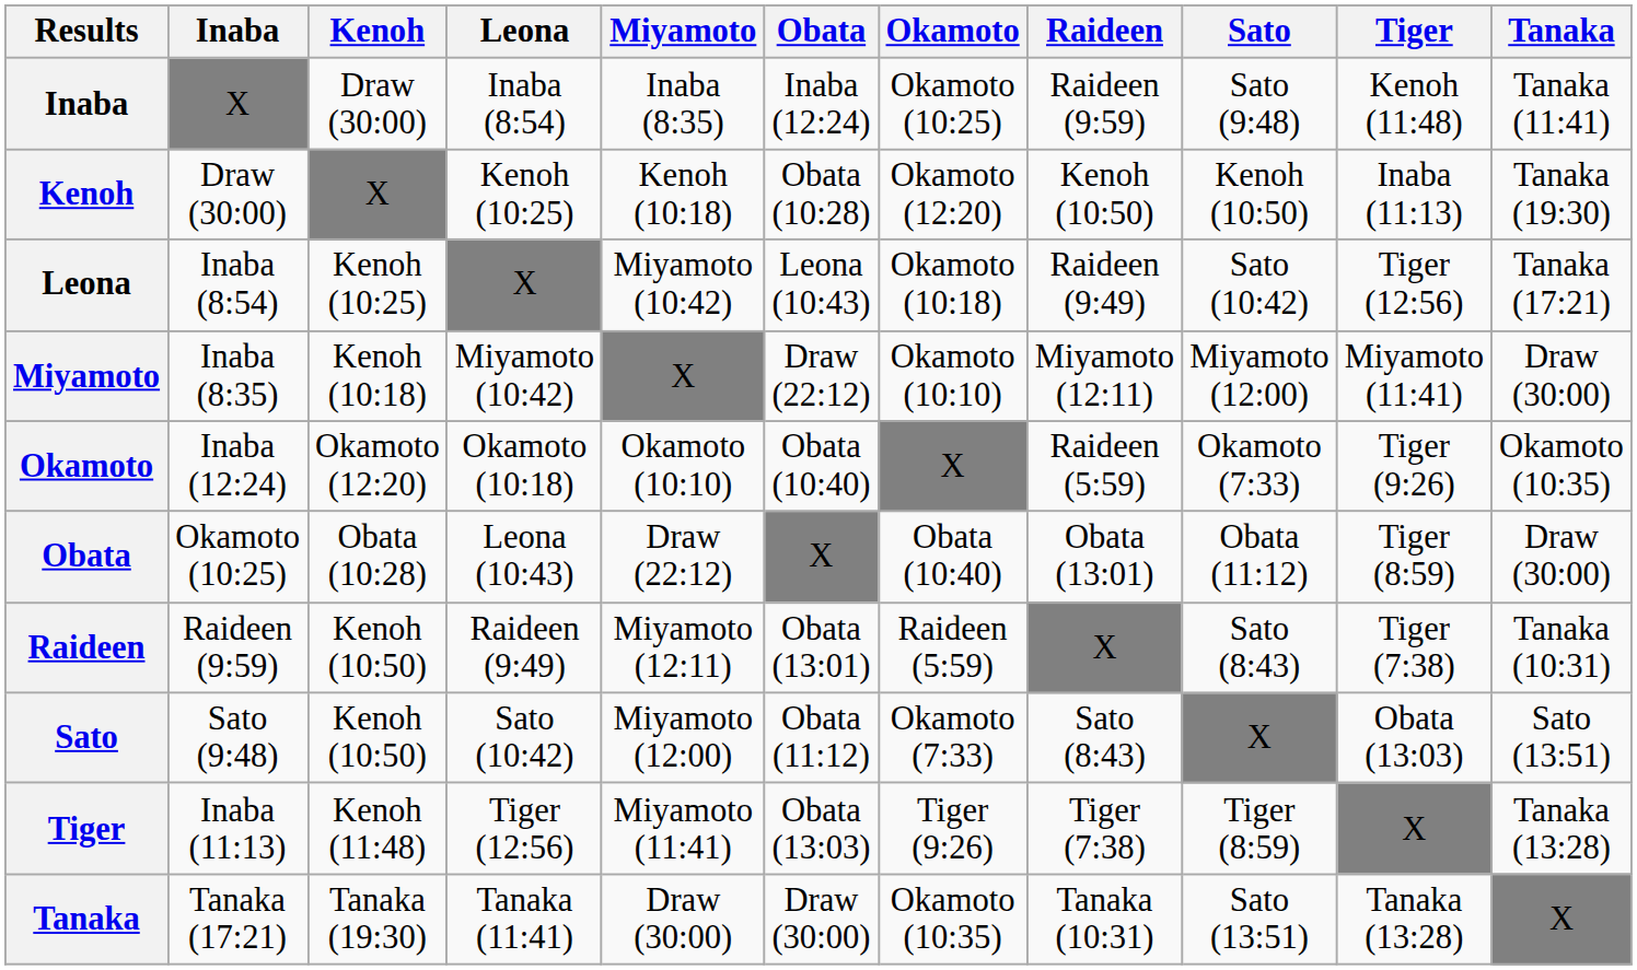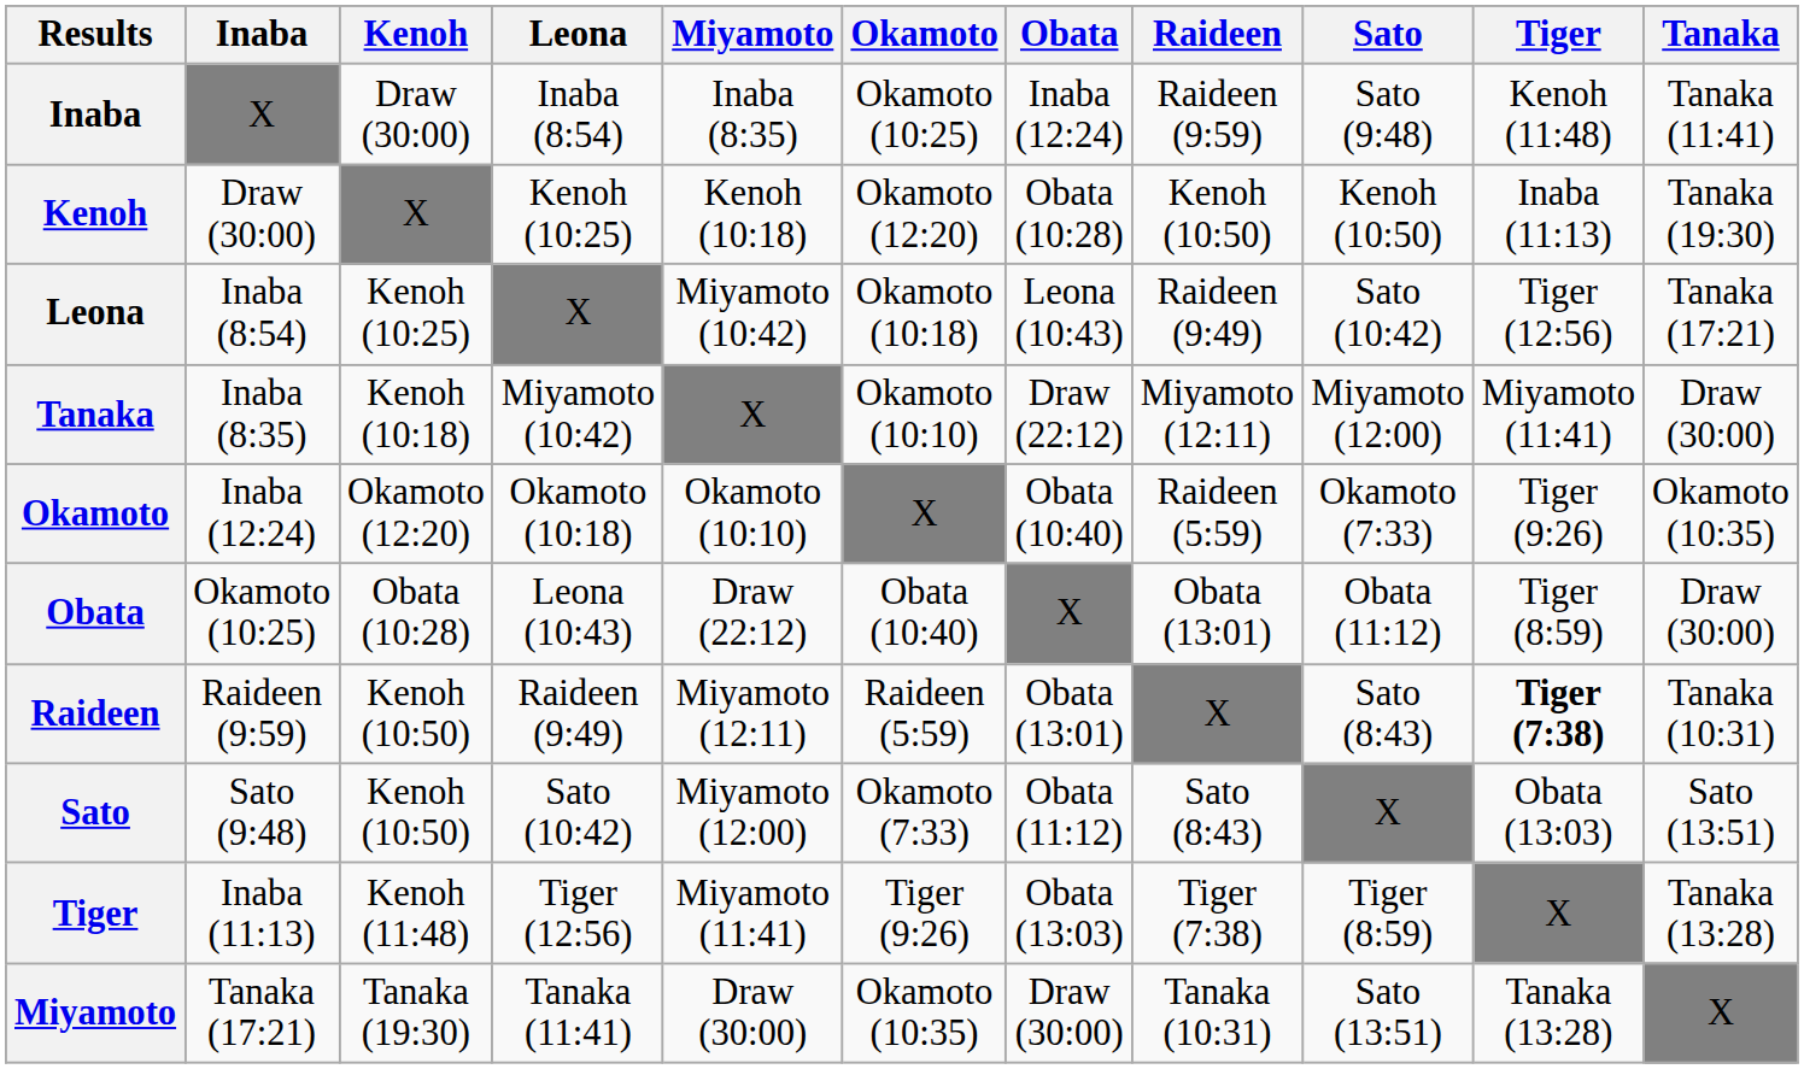columns swapped: Okamoto <-> Obata
row 5 | Results: Miyamoto -> Tanaka
row 8 | Tiger: normal -> bold
row 11 | Results: Tanaka -> Miyamoto
